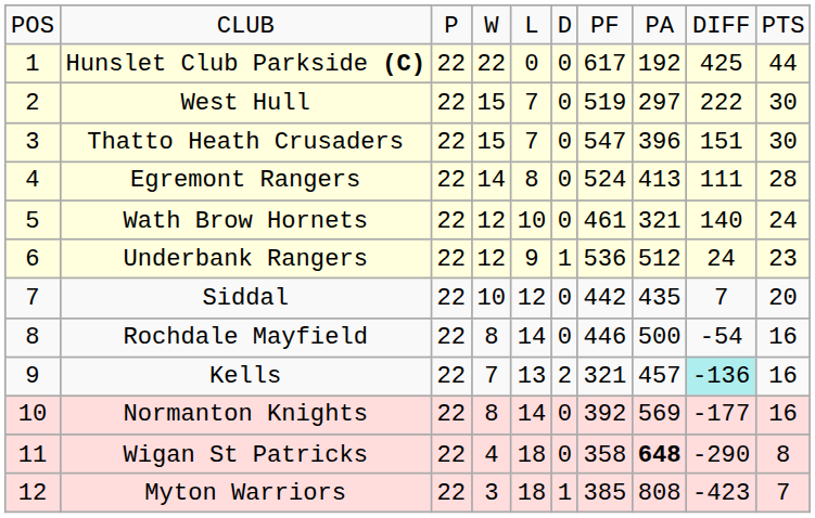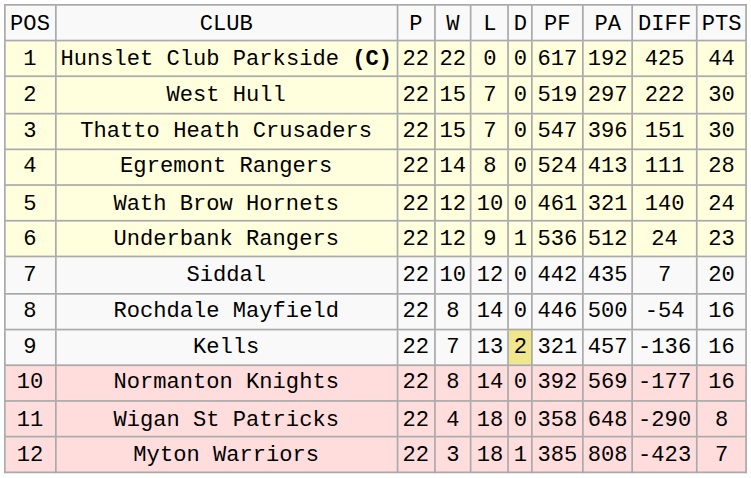Kells | column 6: no background -> khaki background
Kells | column 9: paleturquoise background -> no background
Wigan St Patricks | column 8: bold -> normal
